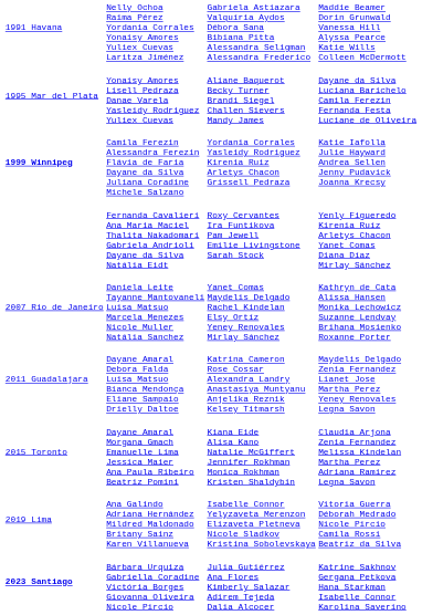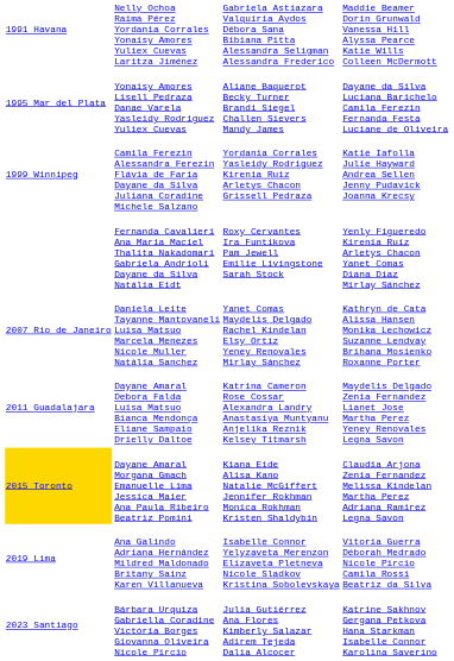1999 Winnipeg | column 1: bold -> normal
2015 Toronto | column 1: no background -> gold background
2023 Santiago | column 1: bold -> normal
